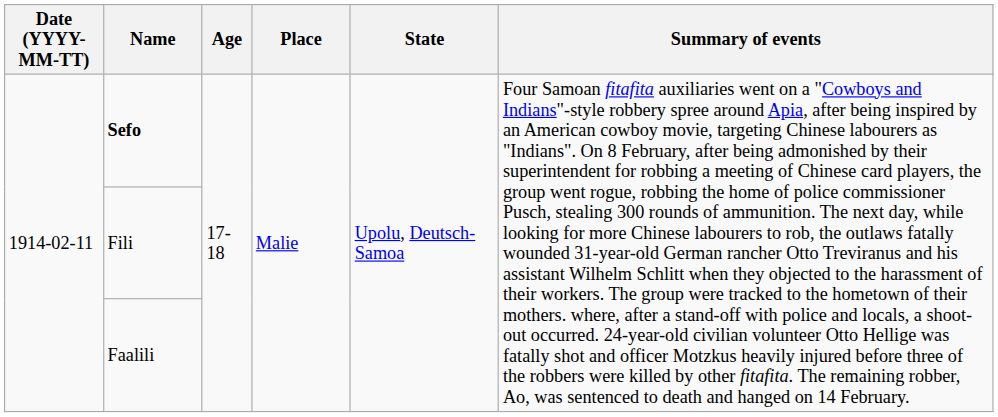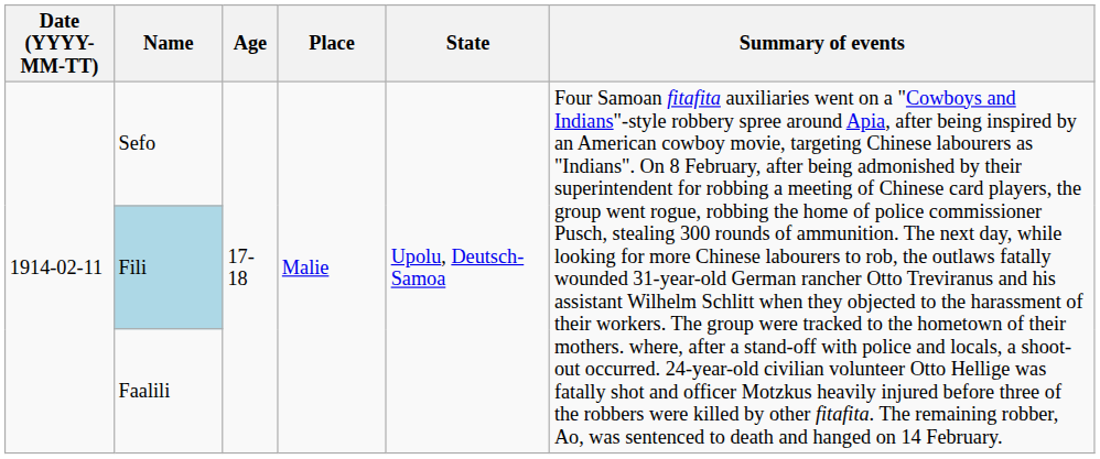Sefo | Name: bold -> normal
Fili | Name: no background -> lightblue background
